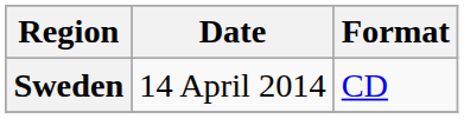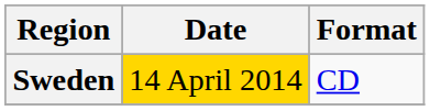Sweden | Date: no background -> gold background
